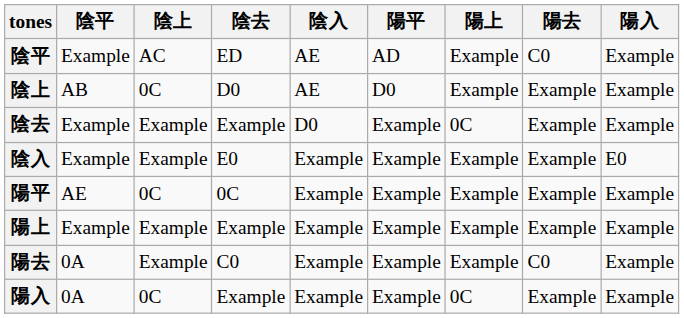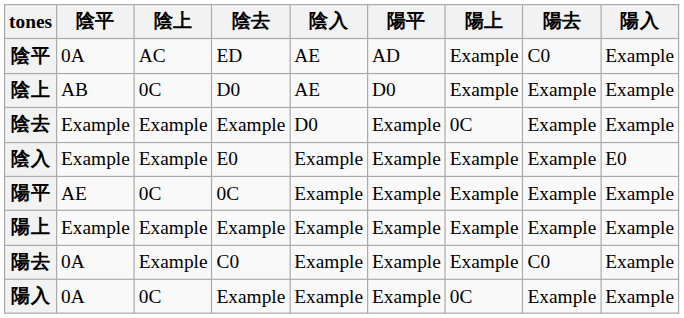row 2 | 陰平: Example -> 0A
